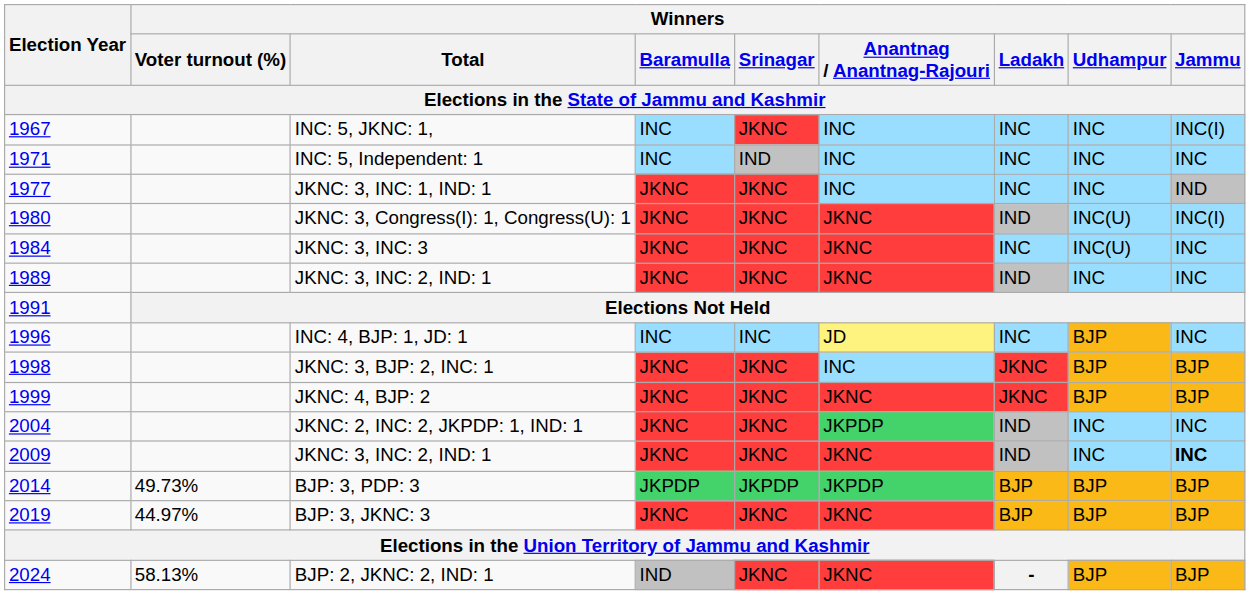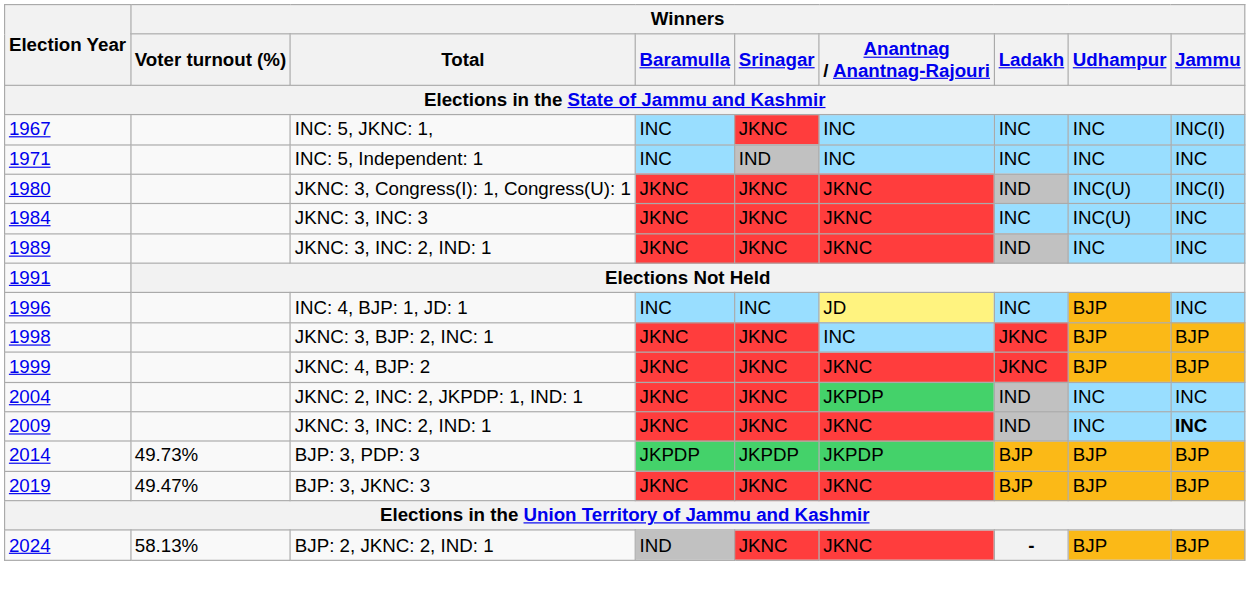- row: 1977 | JKNC: 3, INC: 1, IND: 1 | JKNC | JKNC | INC | INC | INC | IND
BJP: 3, JKNC: 3 | Winners / Voter turnout (%): 44.97% -> 49.47%
